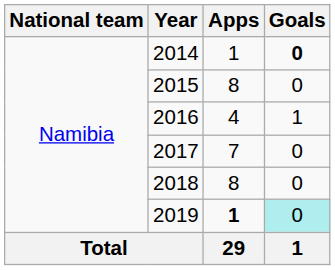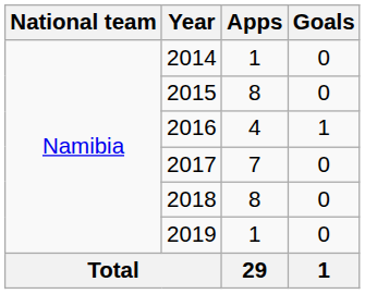2014 | Goals: bold -> normal
2019 | Apps: bold -> normal
2019 | Goals: paleturquoise background -> no background
